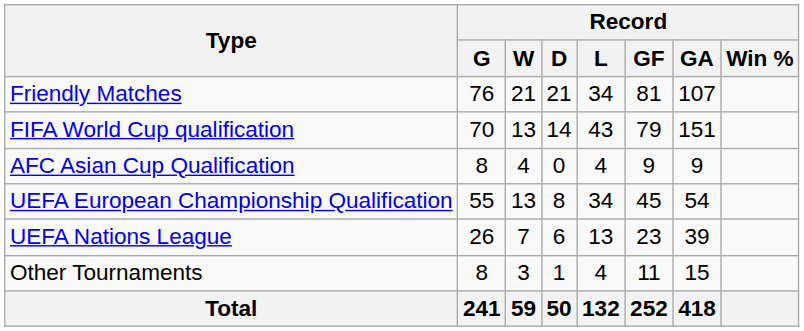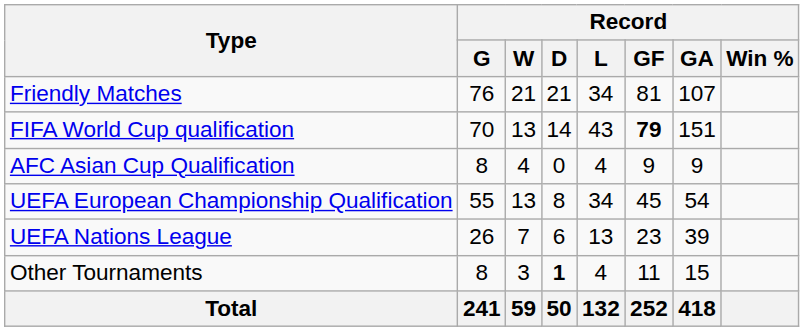FIFA World Cup qualification | Record / GF: normal -> bold
Other Tournaments | Record / D: normal -> bold
